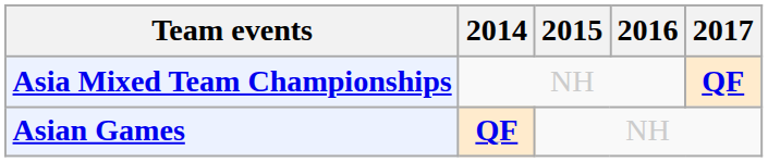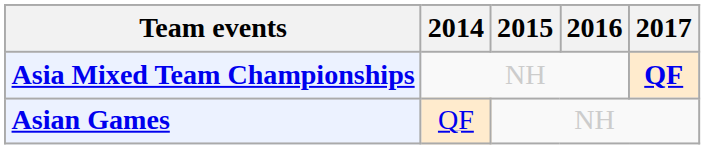Asian Games | 2014: bold -> normal
